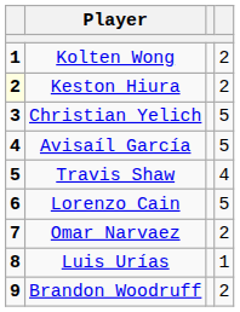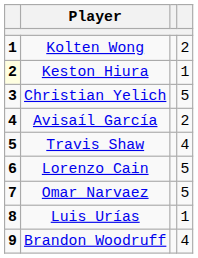Keston Hiura | column 4: 2 -> 1
Avisaíl García | column 4: 5 -> 2
Omar Narvaez | column 4: 2 -> 5
Brandon Woodruff | column 4: 2 -> 4
